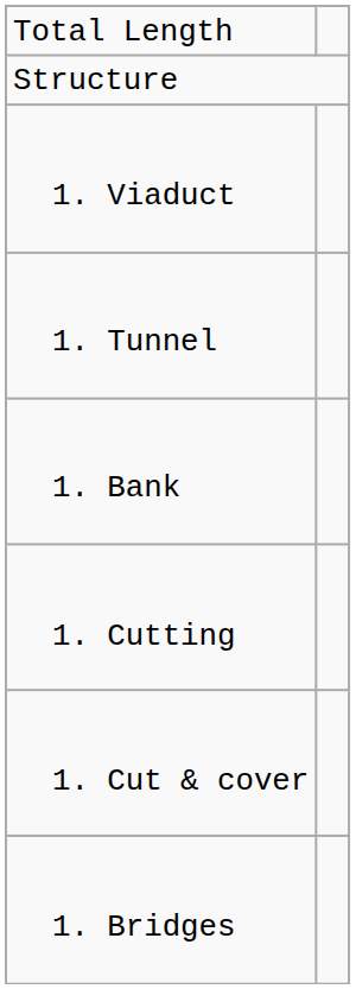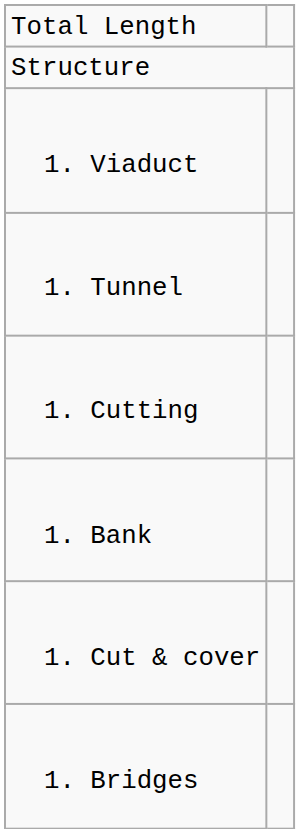rows swapped: Cutting <-> Bank
